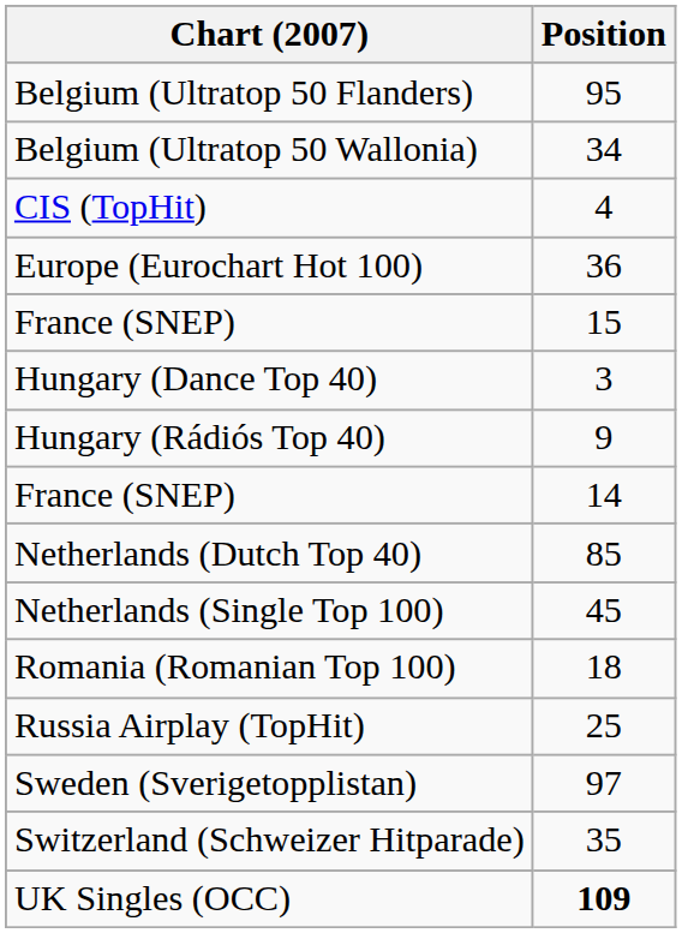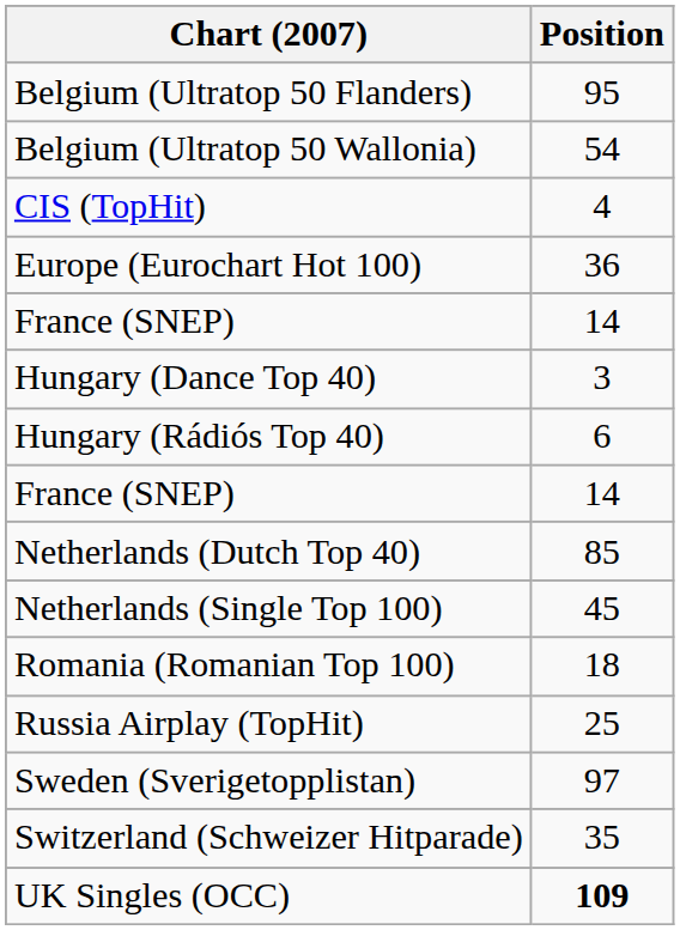row 3 | Position: 34 -> 54
row 6 | Position: 15 -> 14
row 8 | Position: 9 -> 6
